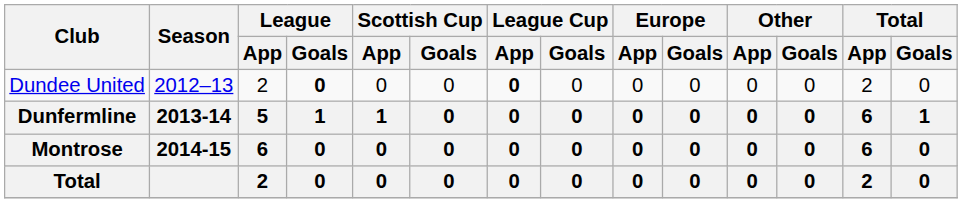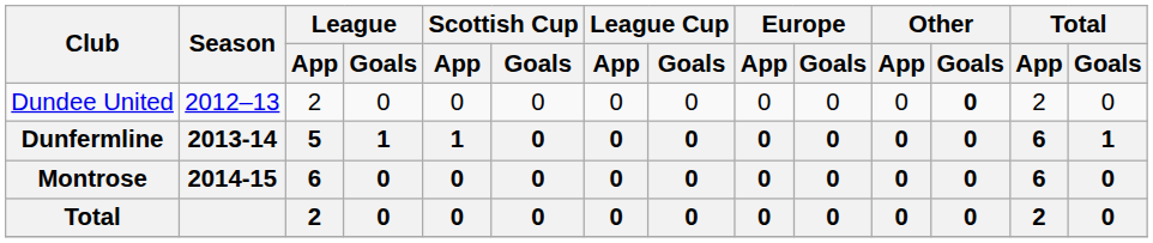Dundee United | League / Goals: bold -> normal
Dundee United | League Cup / App: bold -> normal
Dundee United | Other / Goals: normal -> bold
